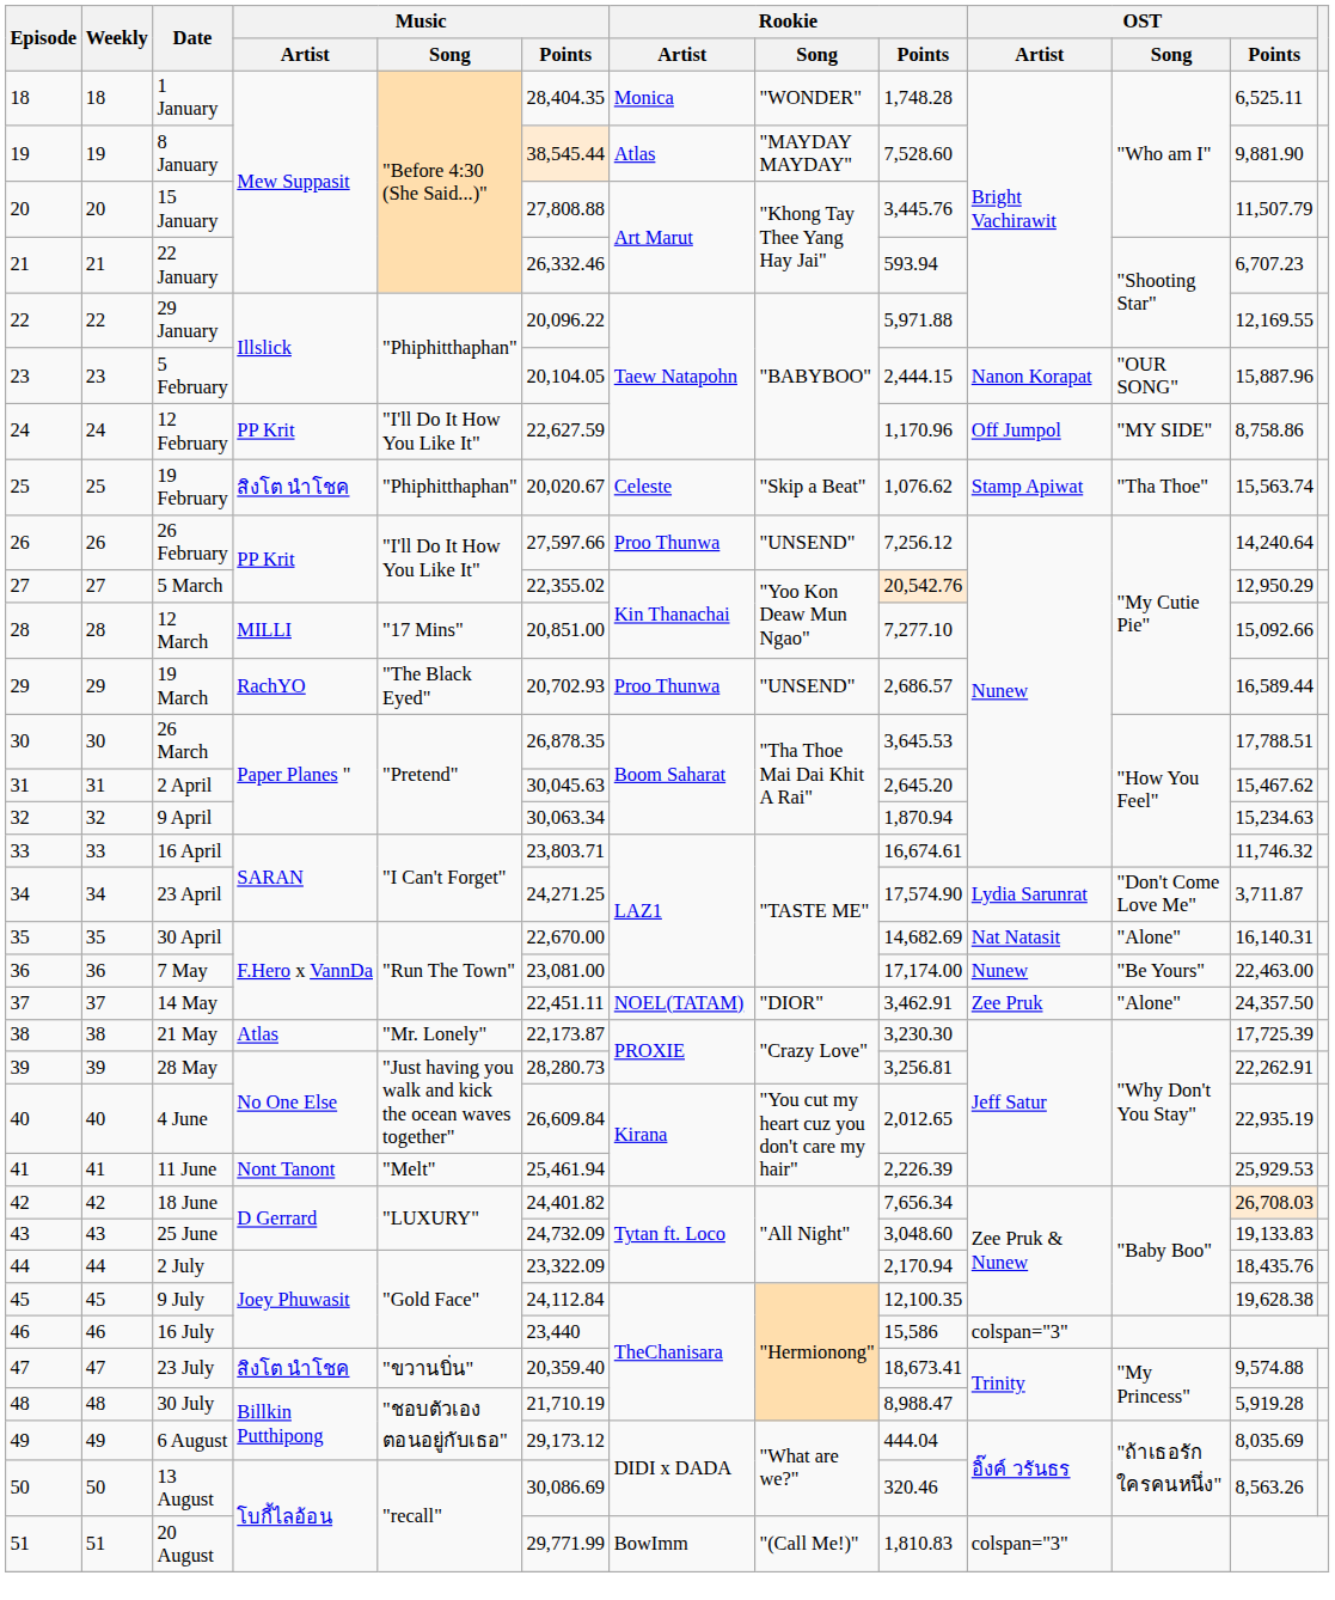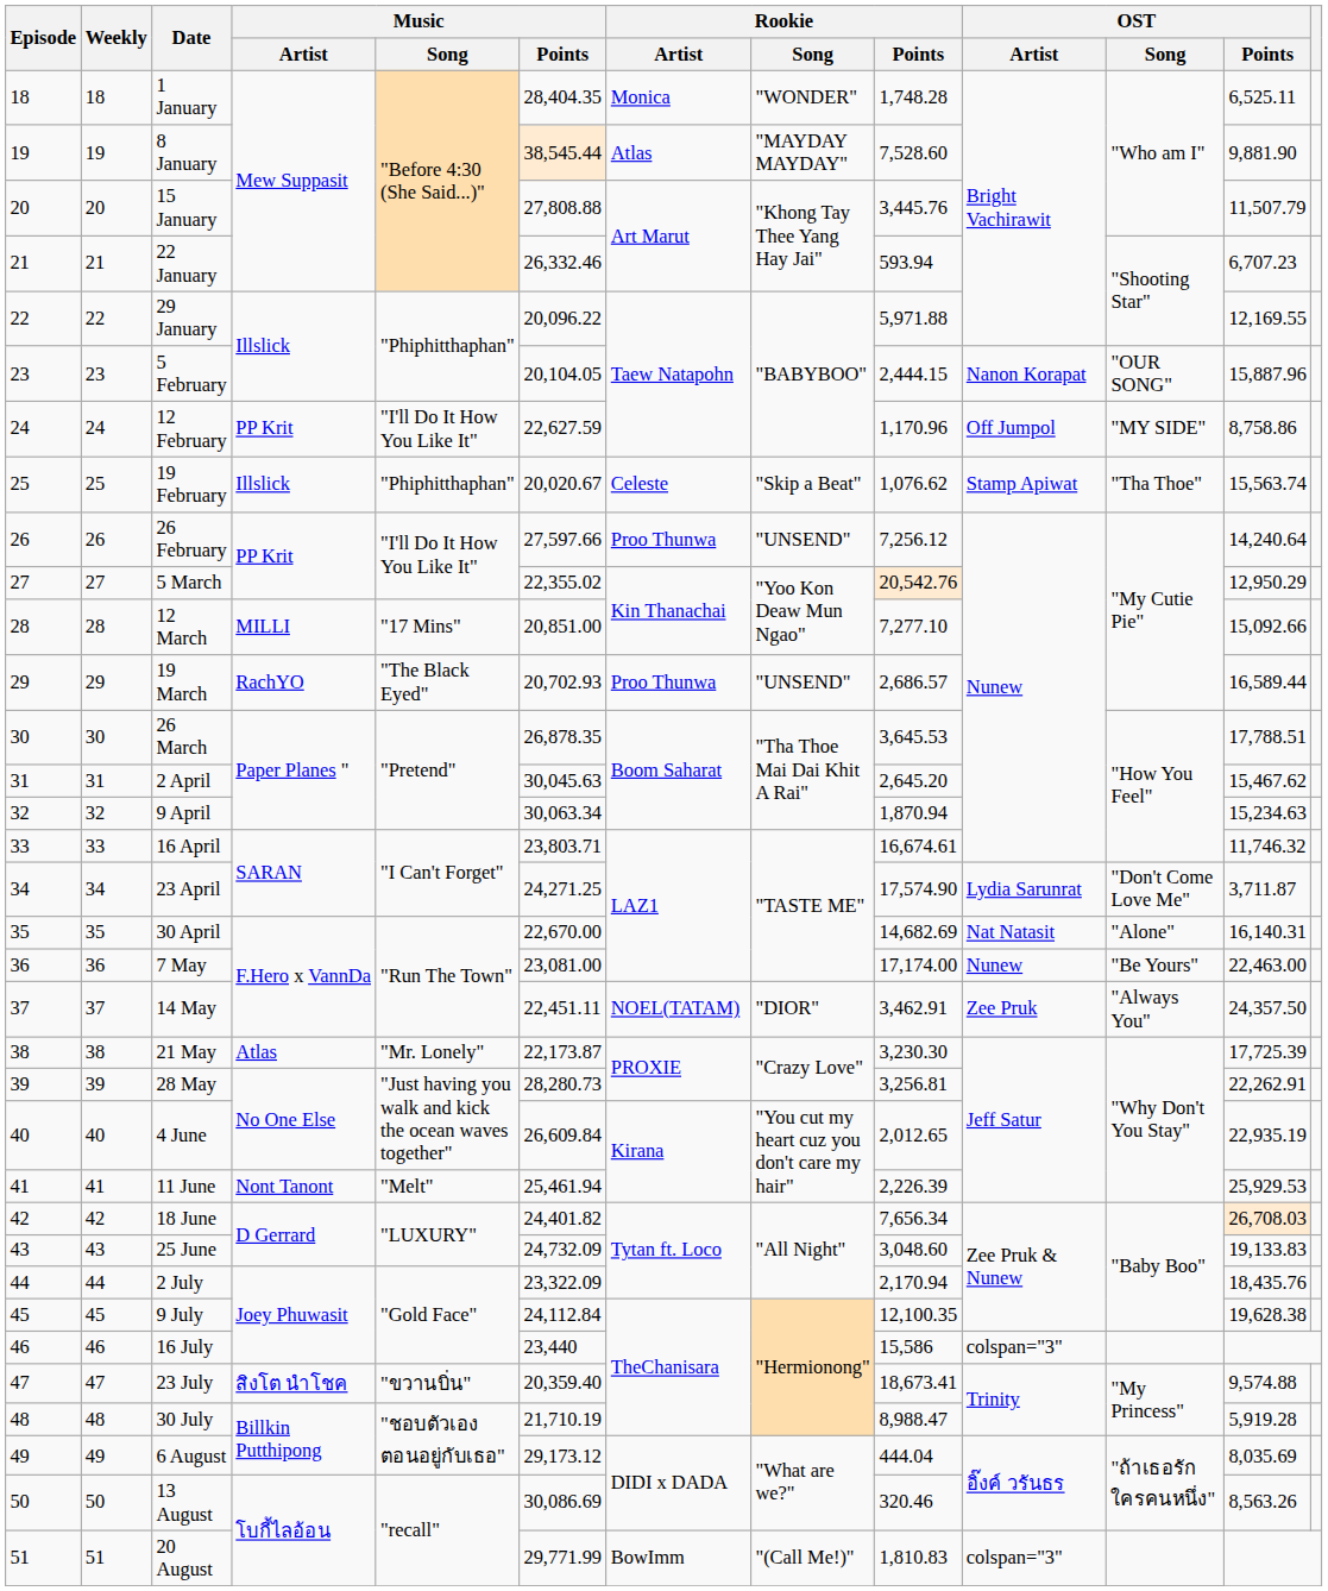19 February | Music / Artist: สิงโต นำโชค -> Illslick
14 May | OST / Song: "Alone" -> "Always You"
